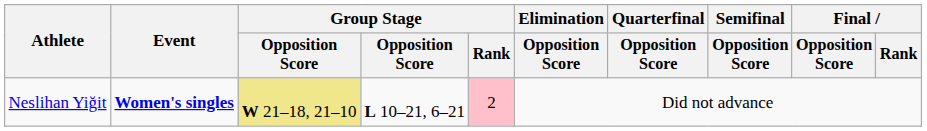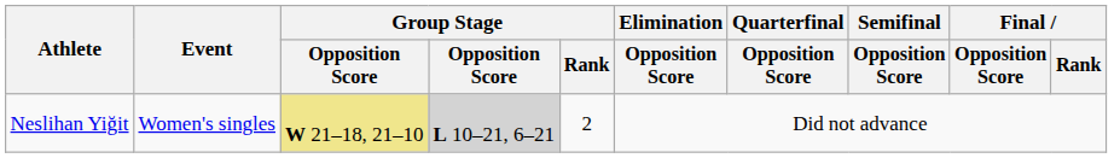Neslihan Yiğit | Event: bold -> normal
Neslihan Yiğit | column 4: no background -> lightgrey background
Neslihan Yiğit | Group Stage / Rank: pink background -> no background
